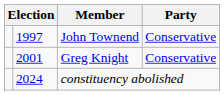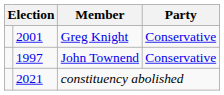rows swapped: John Townend <-> Greg Knight
constituency abolished | column 2: 2024 -> 2021
